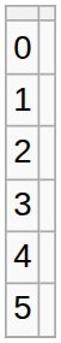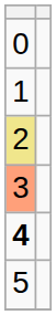2 | column 1: no background -> khaki background
3 | column 1: no background -> lightsalmon background
4 | column 1: normal -> bold
